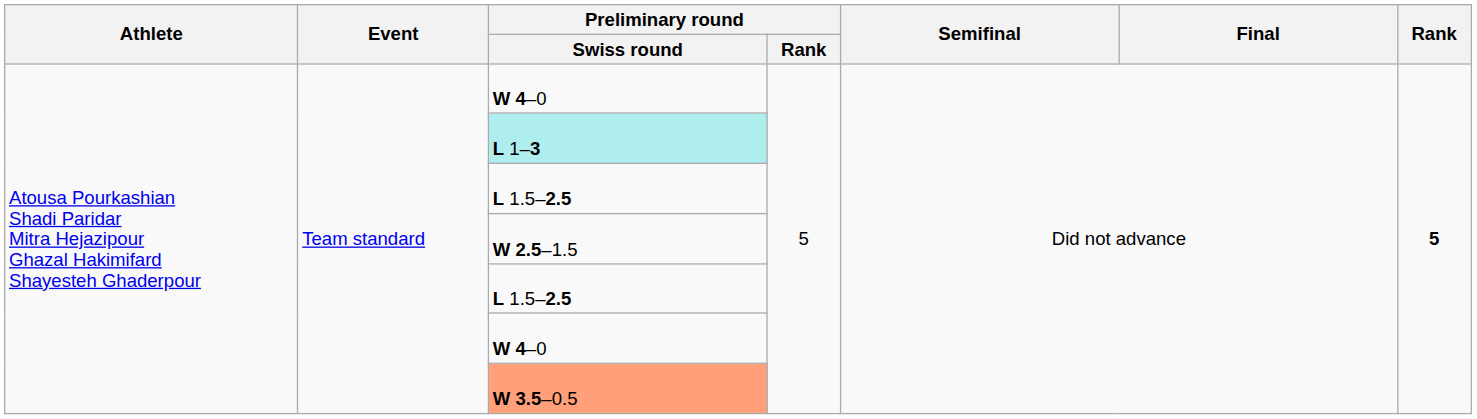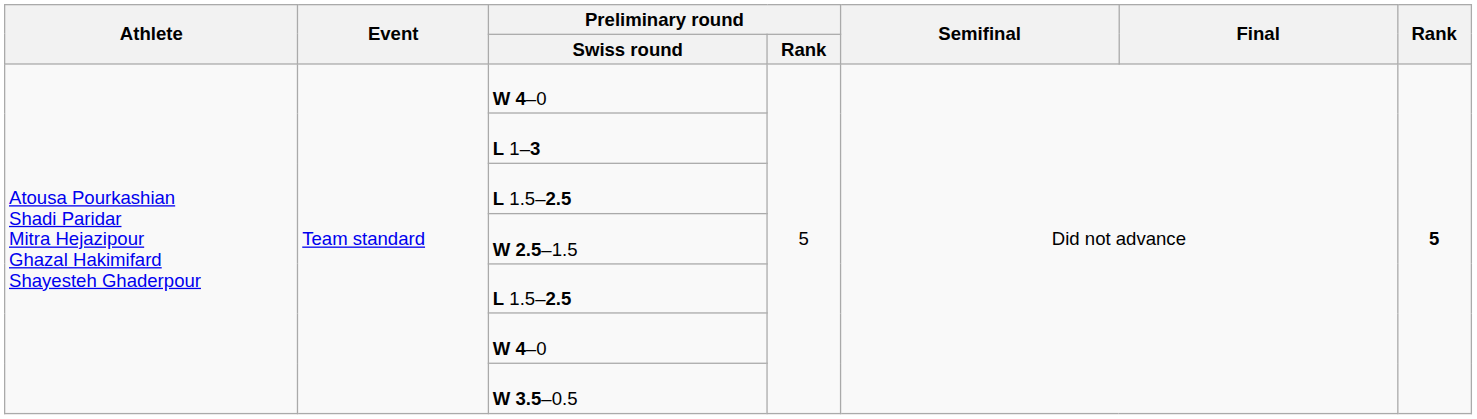L 1–3 | Preliminary round / Swiss round: paleturquoise background -> no background
W 3.5–0.5 | Preliminary round / Swiss round: lightsalmon background -> no background
